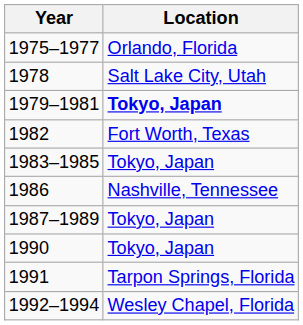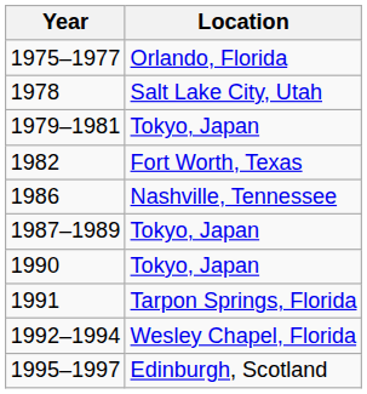1979–1981 | Location: bold -> normal
- row: 1983–1985 | Tokyo, Japan
+ row: 1995–1997 | Edinburgh, Scotland
